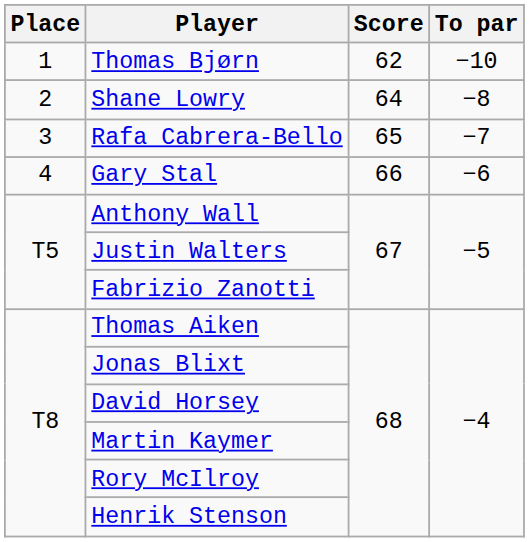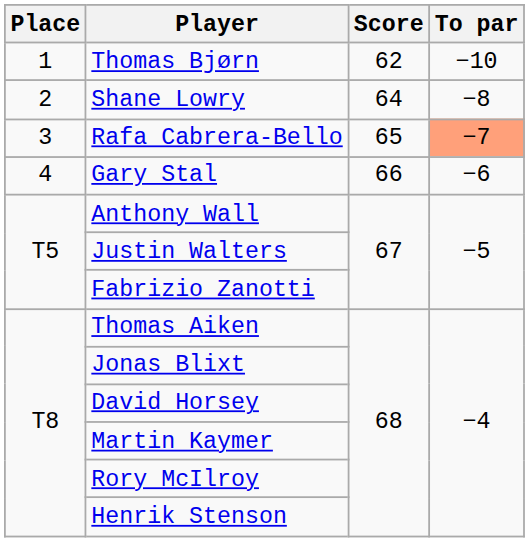Rafa Cabrera-Bello | To par: no background -> lightsalmon background
